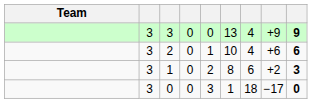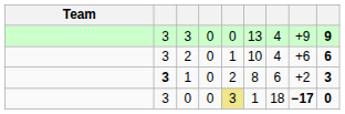row 4 | column 2: normal -> bold
row 5 | column 5: no background -> khaki background
row 5 | column 8: normal -> bold
